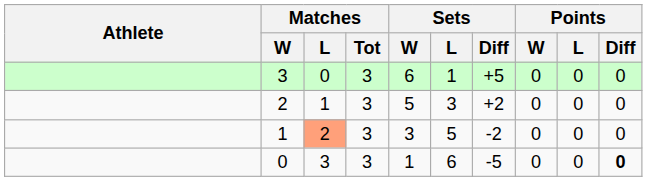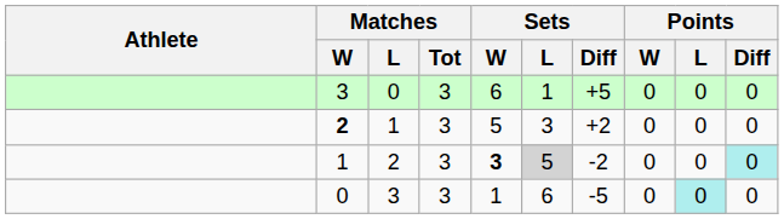row 4 | Matches / W: normal -> bold
row 5 | Matches / L: lightsalmon background -> no background
row 5 | Sets / W: normal -> bold
row 5 | Sets / L: no background -> lightgrey background
row 5 | Points / Diff: no background -> paleturquoise background
row 6 | Points / L: no background -> paleturquoise background
row 6 | Points / Diff: bold -> normal
